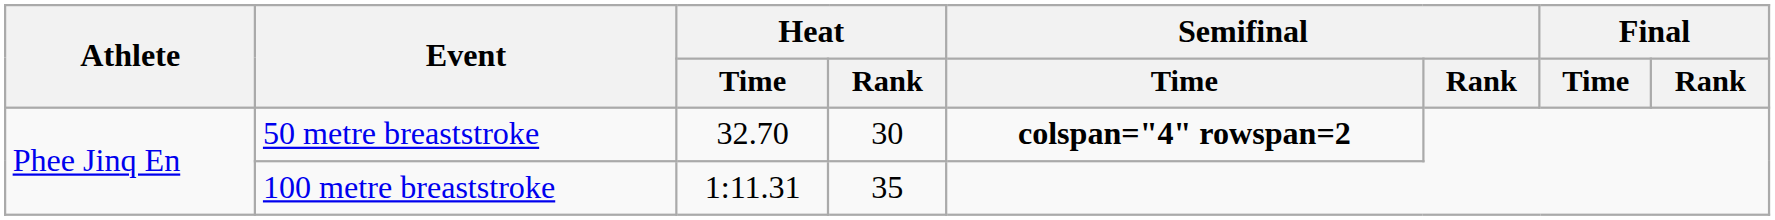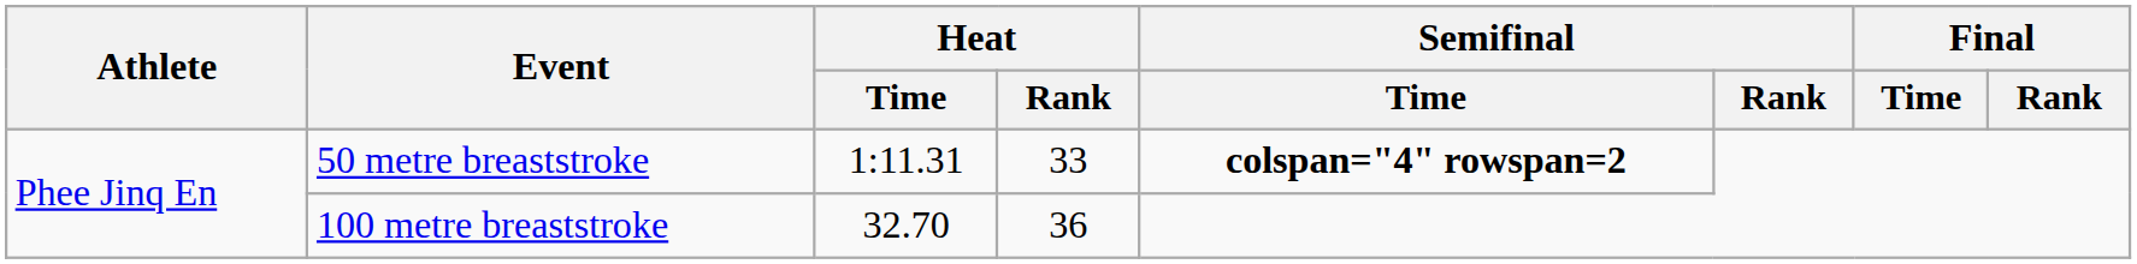50 metre breaststroke | Heat / Time: 32.70 -> 1:11.31
50 metre breaststroke | Heat / Rank: 30 -> 33
100 metre breaststroke | Heat / Time: 1:11.31 -> 32.70
100 metre breaststroke | Heat / Rank: 35 -> 36
